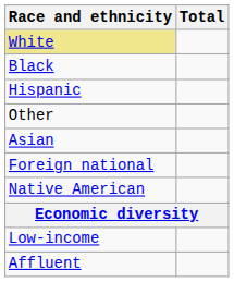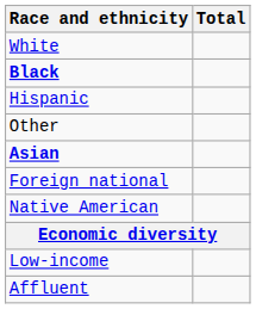White | Race and ethnicity: khaki background -> no background
Black | Race and ethnicity: normal -> bold
Asian | Race and ethnicity: normal -> bold
